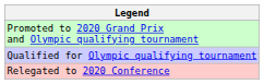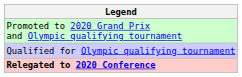row 4 | column 1: normal -> bold
